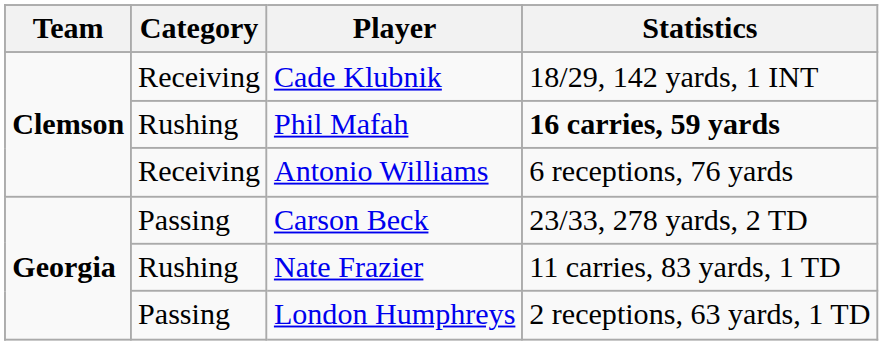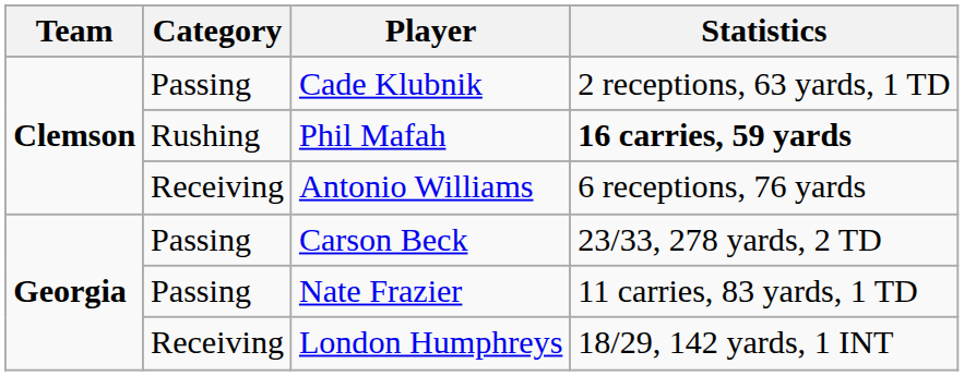Cade Klubnik | Category: Receiving -> Passing
Cade Klubnik | Statistics: 18/29, 142 yards, 1 INT -> 2 receptions, 63 yards, 1 TD
Nate Frazier | Category: Rushing -> Passing
London Humphreys | Category: Passing -> Receiving
London Humphreys | Statistics: 2 receptions, 63 yards, 1 TD -> 18/29, 142 yards, 1 INT
